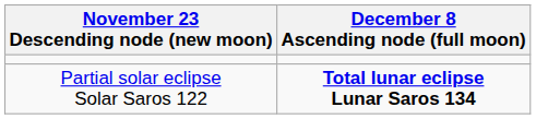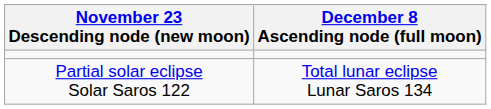row 3 | December 8 Ascending node (full moon): bold -> normal
